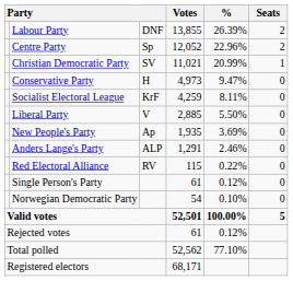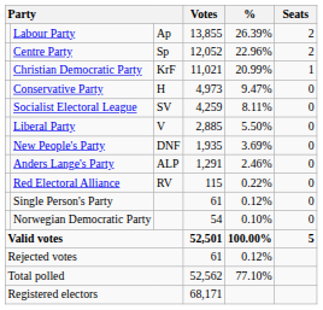Labour Party | column 3: DNF -> Ap
Christian Democratic Party | column 3: SV -> KrF
Socialist Electoral League | column 3: KrF -> SV
New People's Party | column 3: Ap -> DNF
